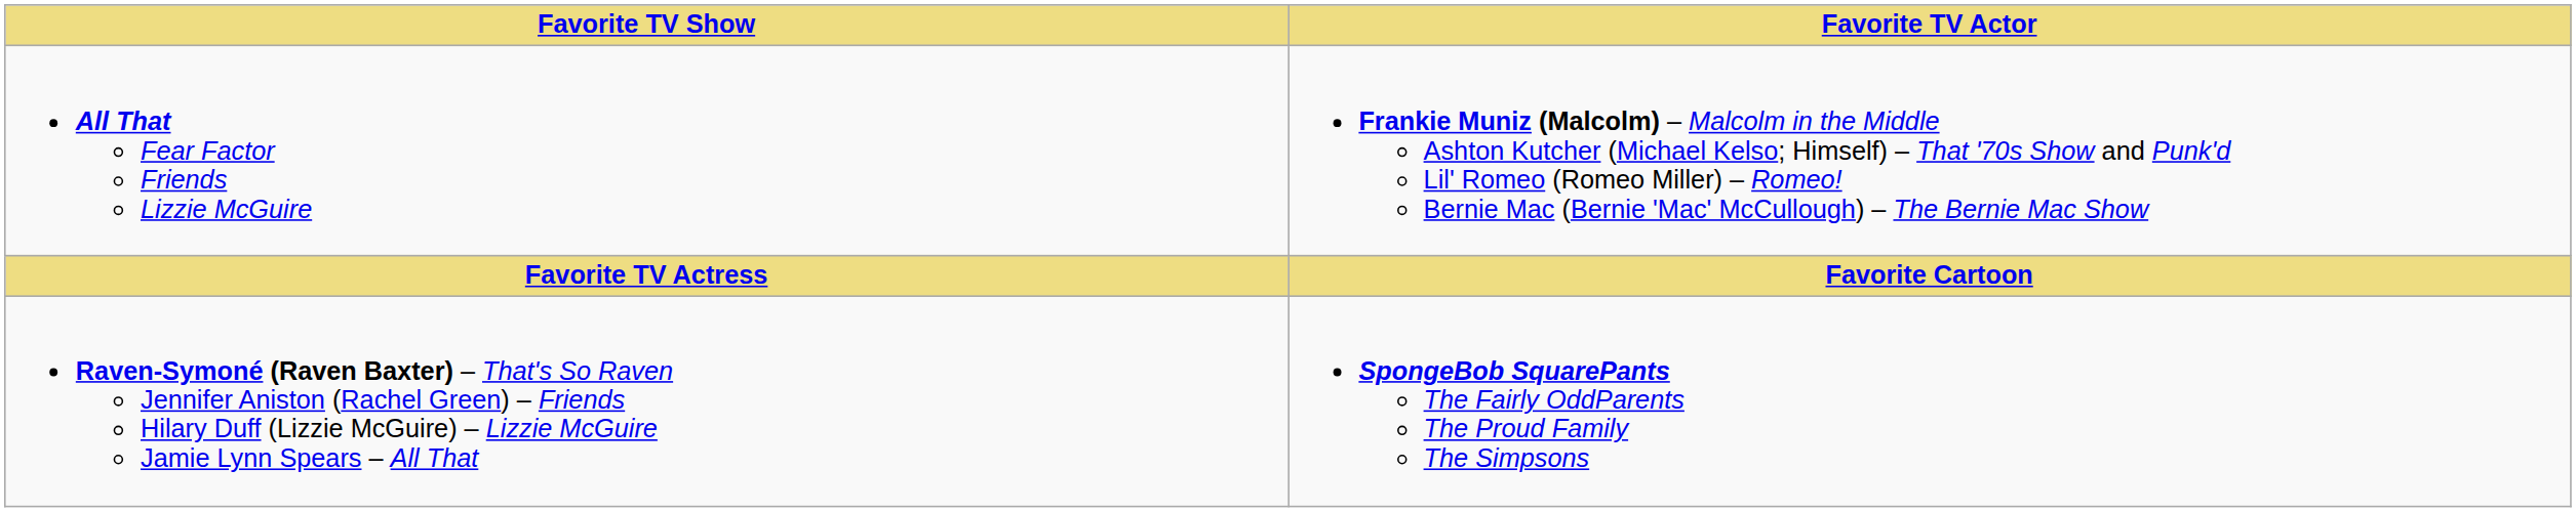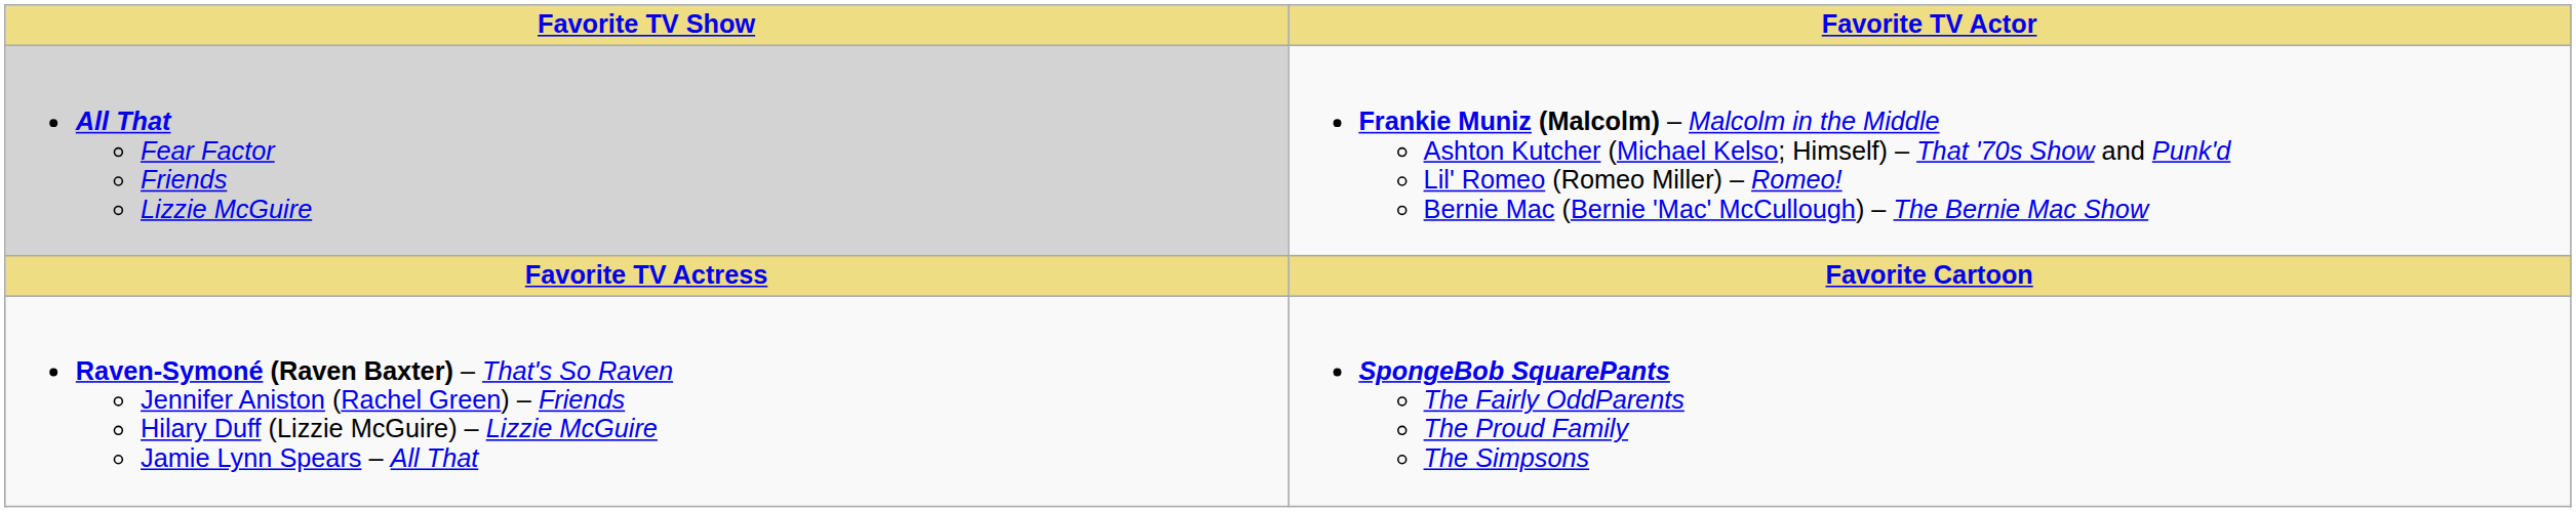row 2 | Favorite TV Show: no background -> lightgrey background
